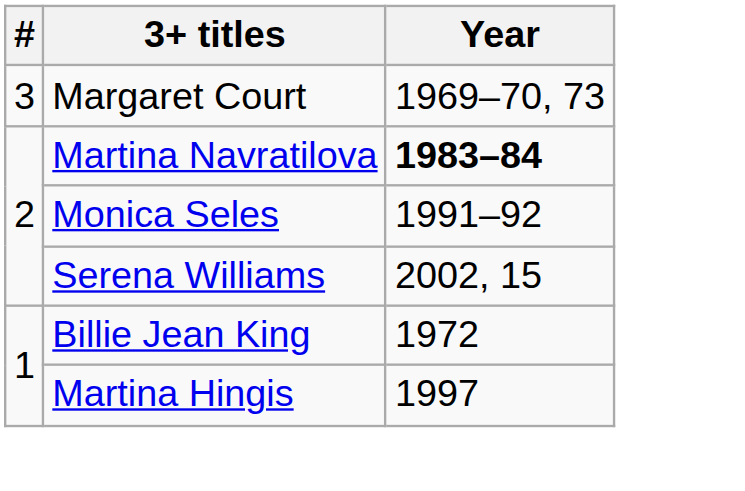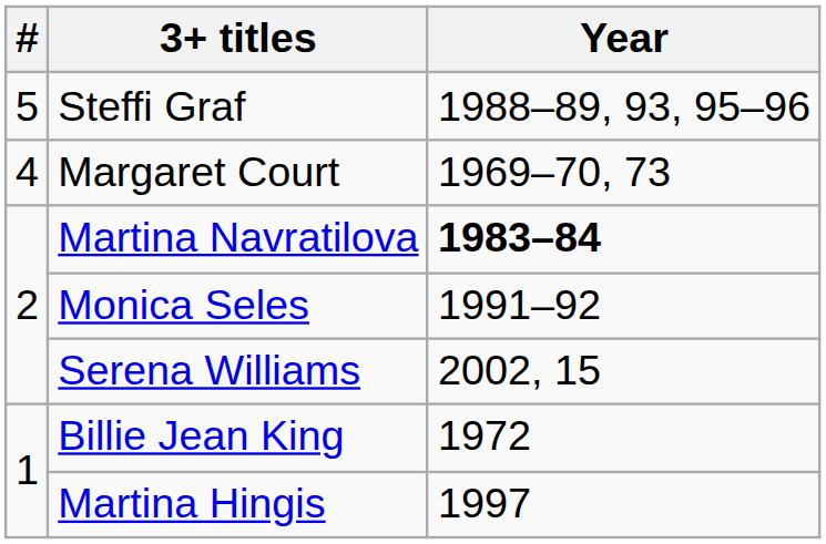+ row: 5 | Steffi Graf | 1988–89, 93, 95–96
Margaret Court | #: 3 -> 4
